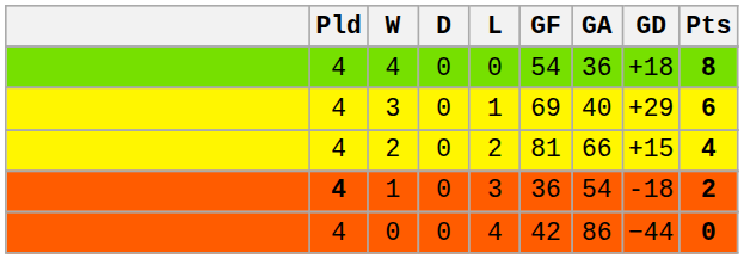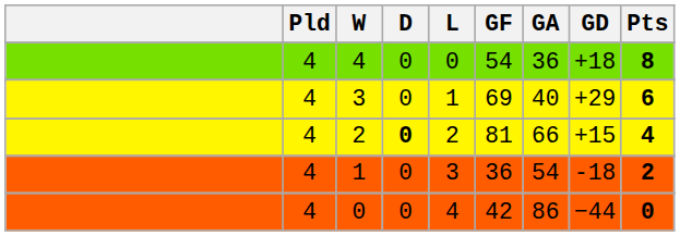row 4 | D: normal -> bold
row 5 | Pld: bold -> normal
